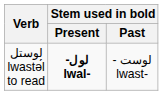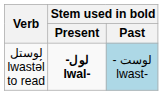لوستل lwastә́l to read | Stem used in bold / Past: no background -> lightblue background
